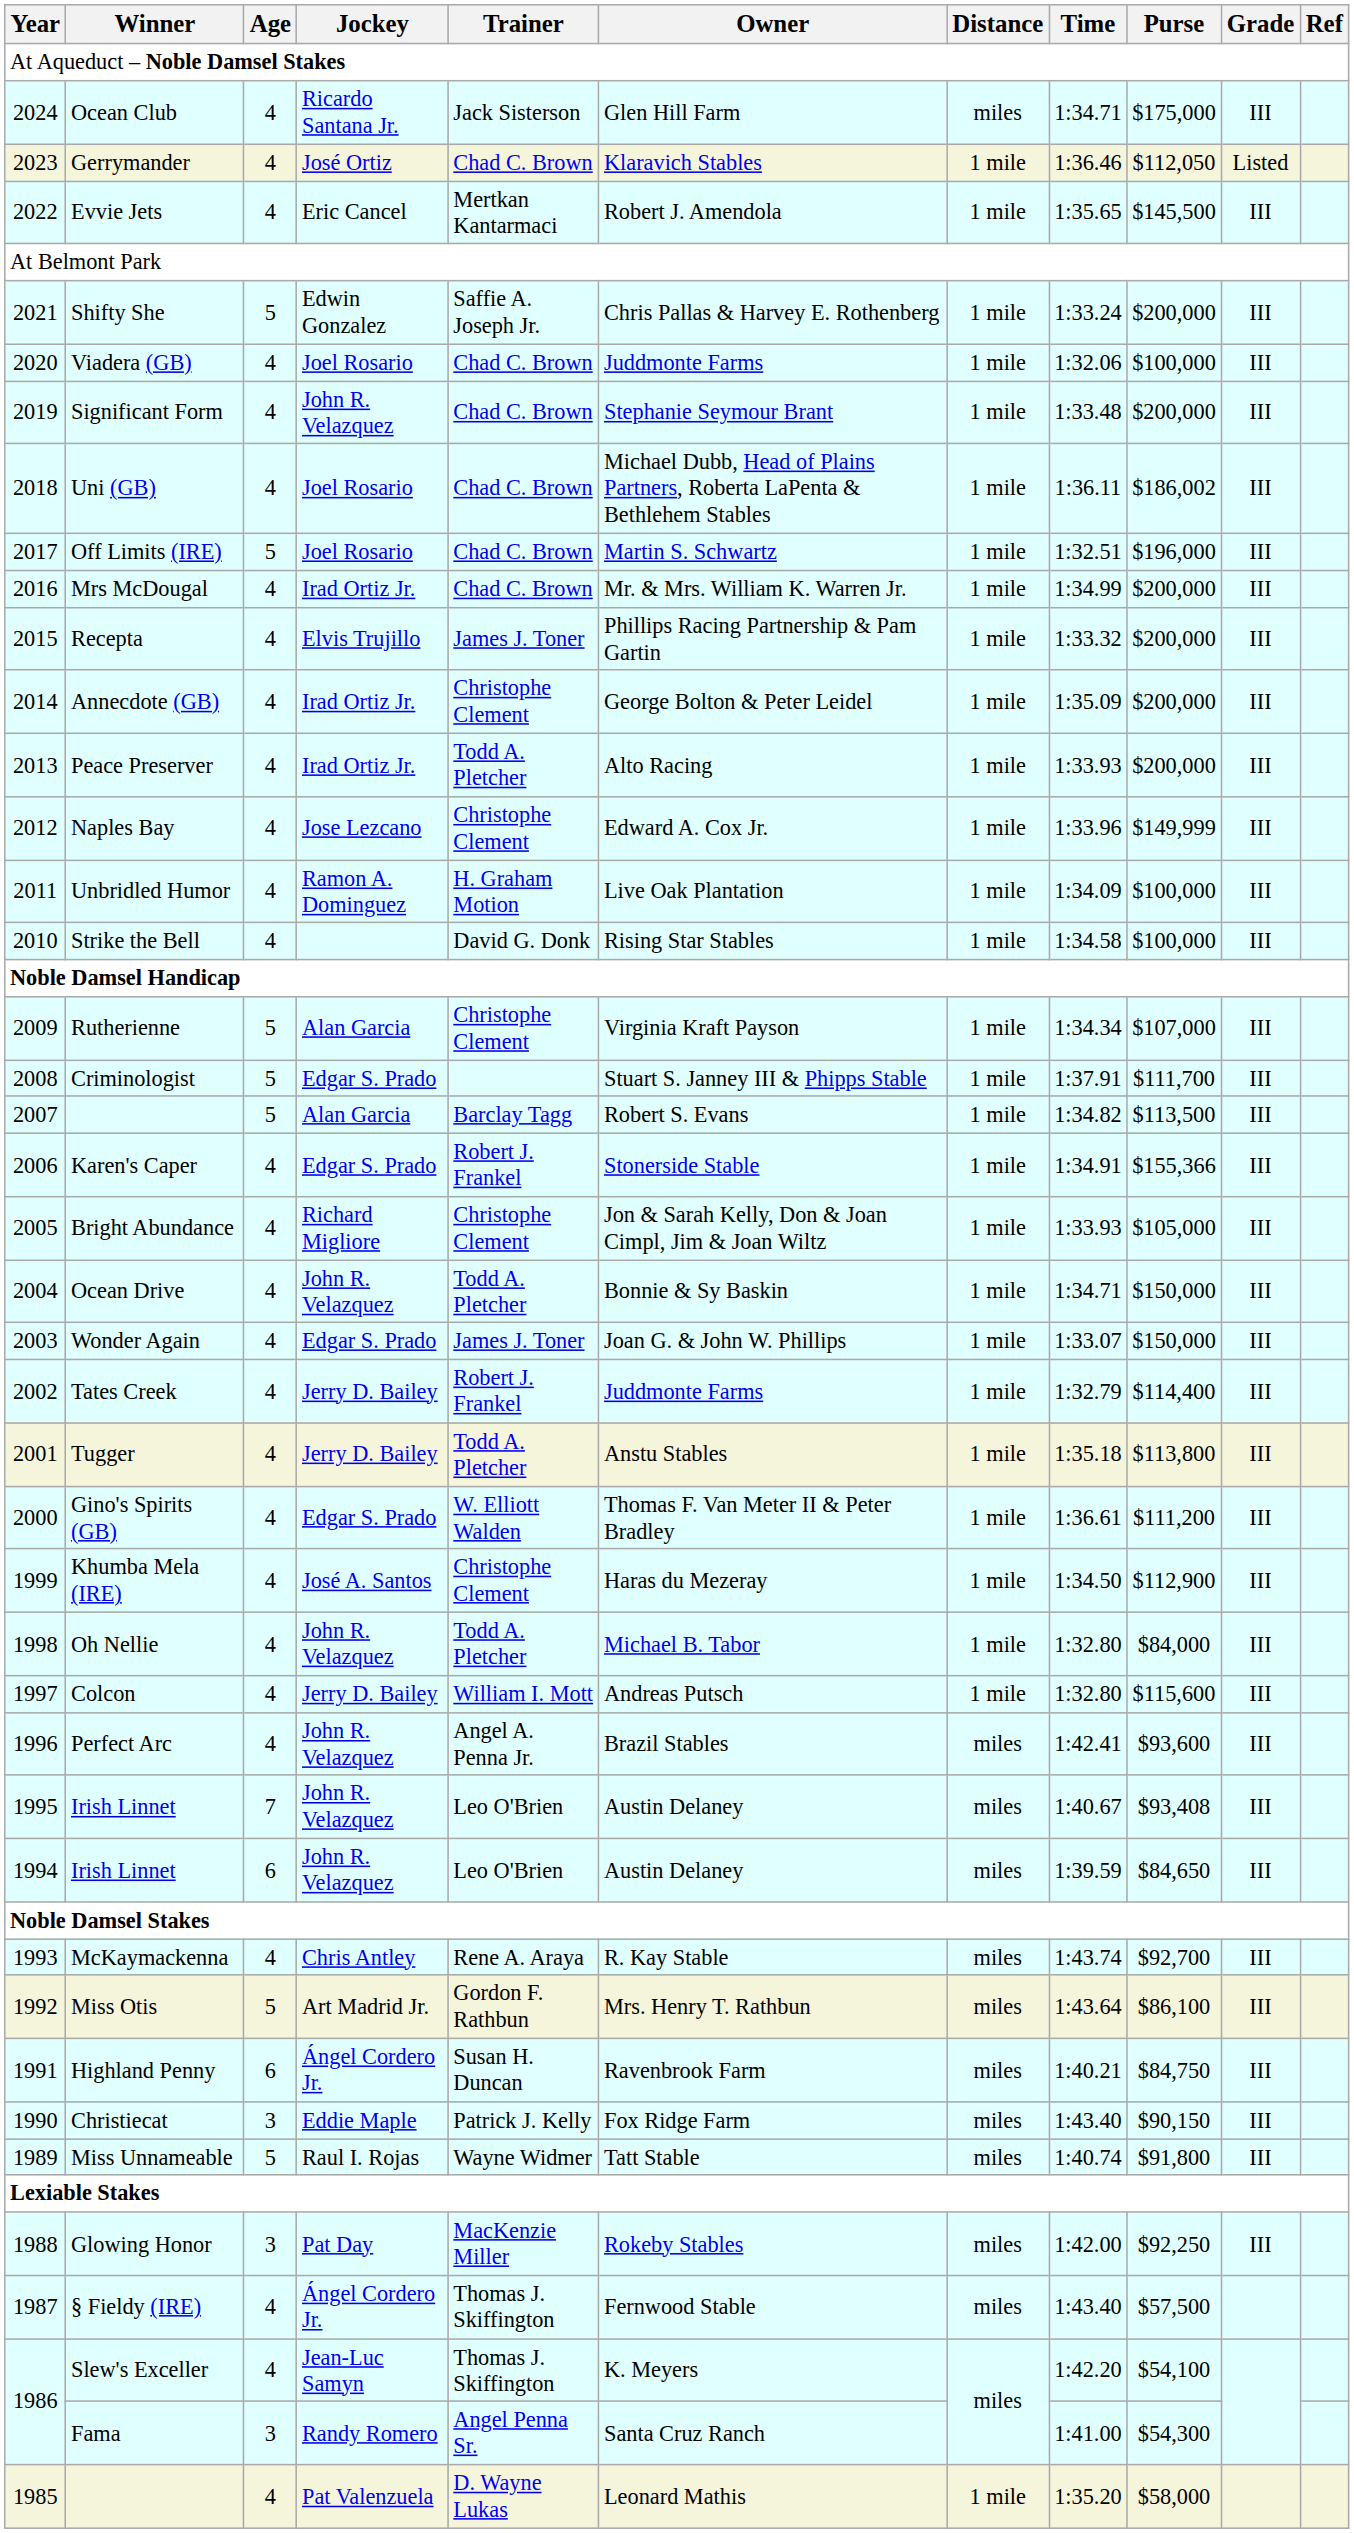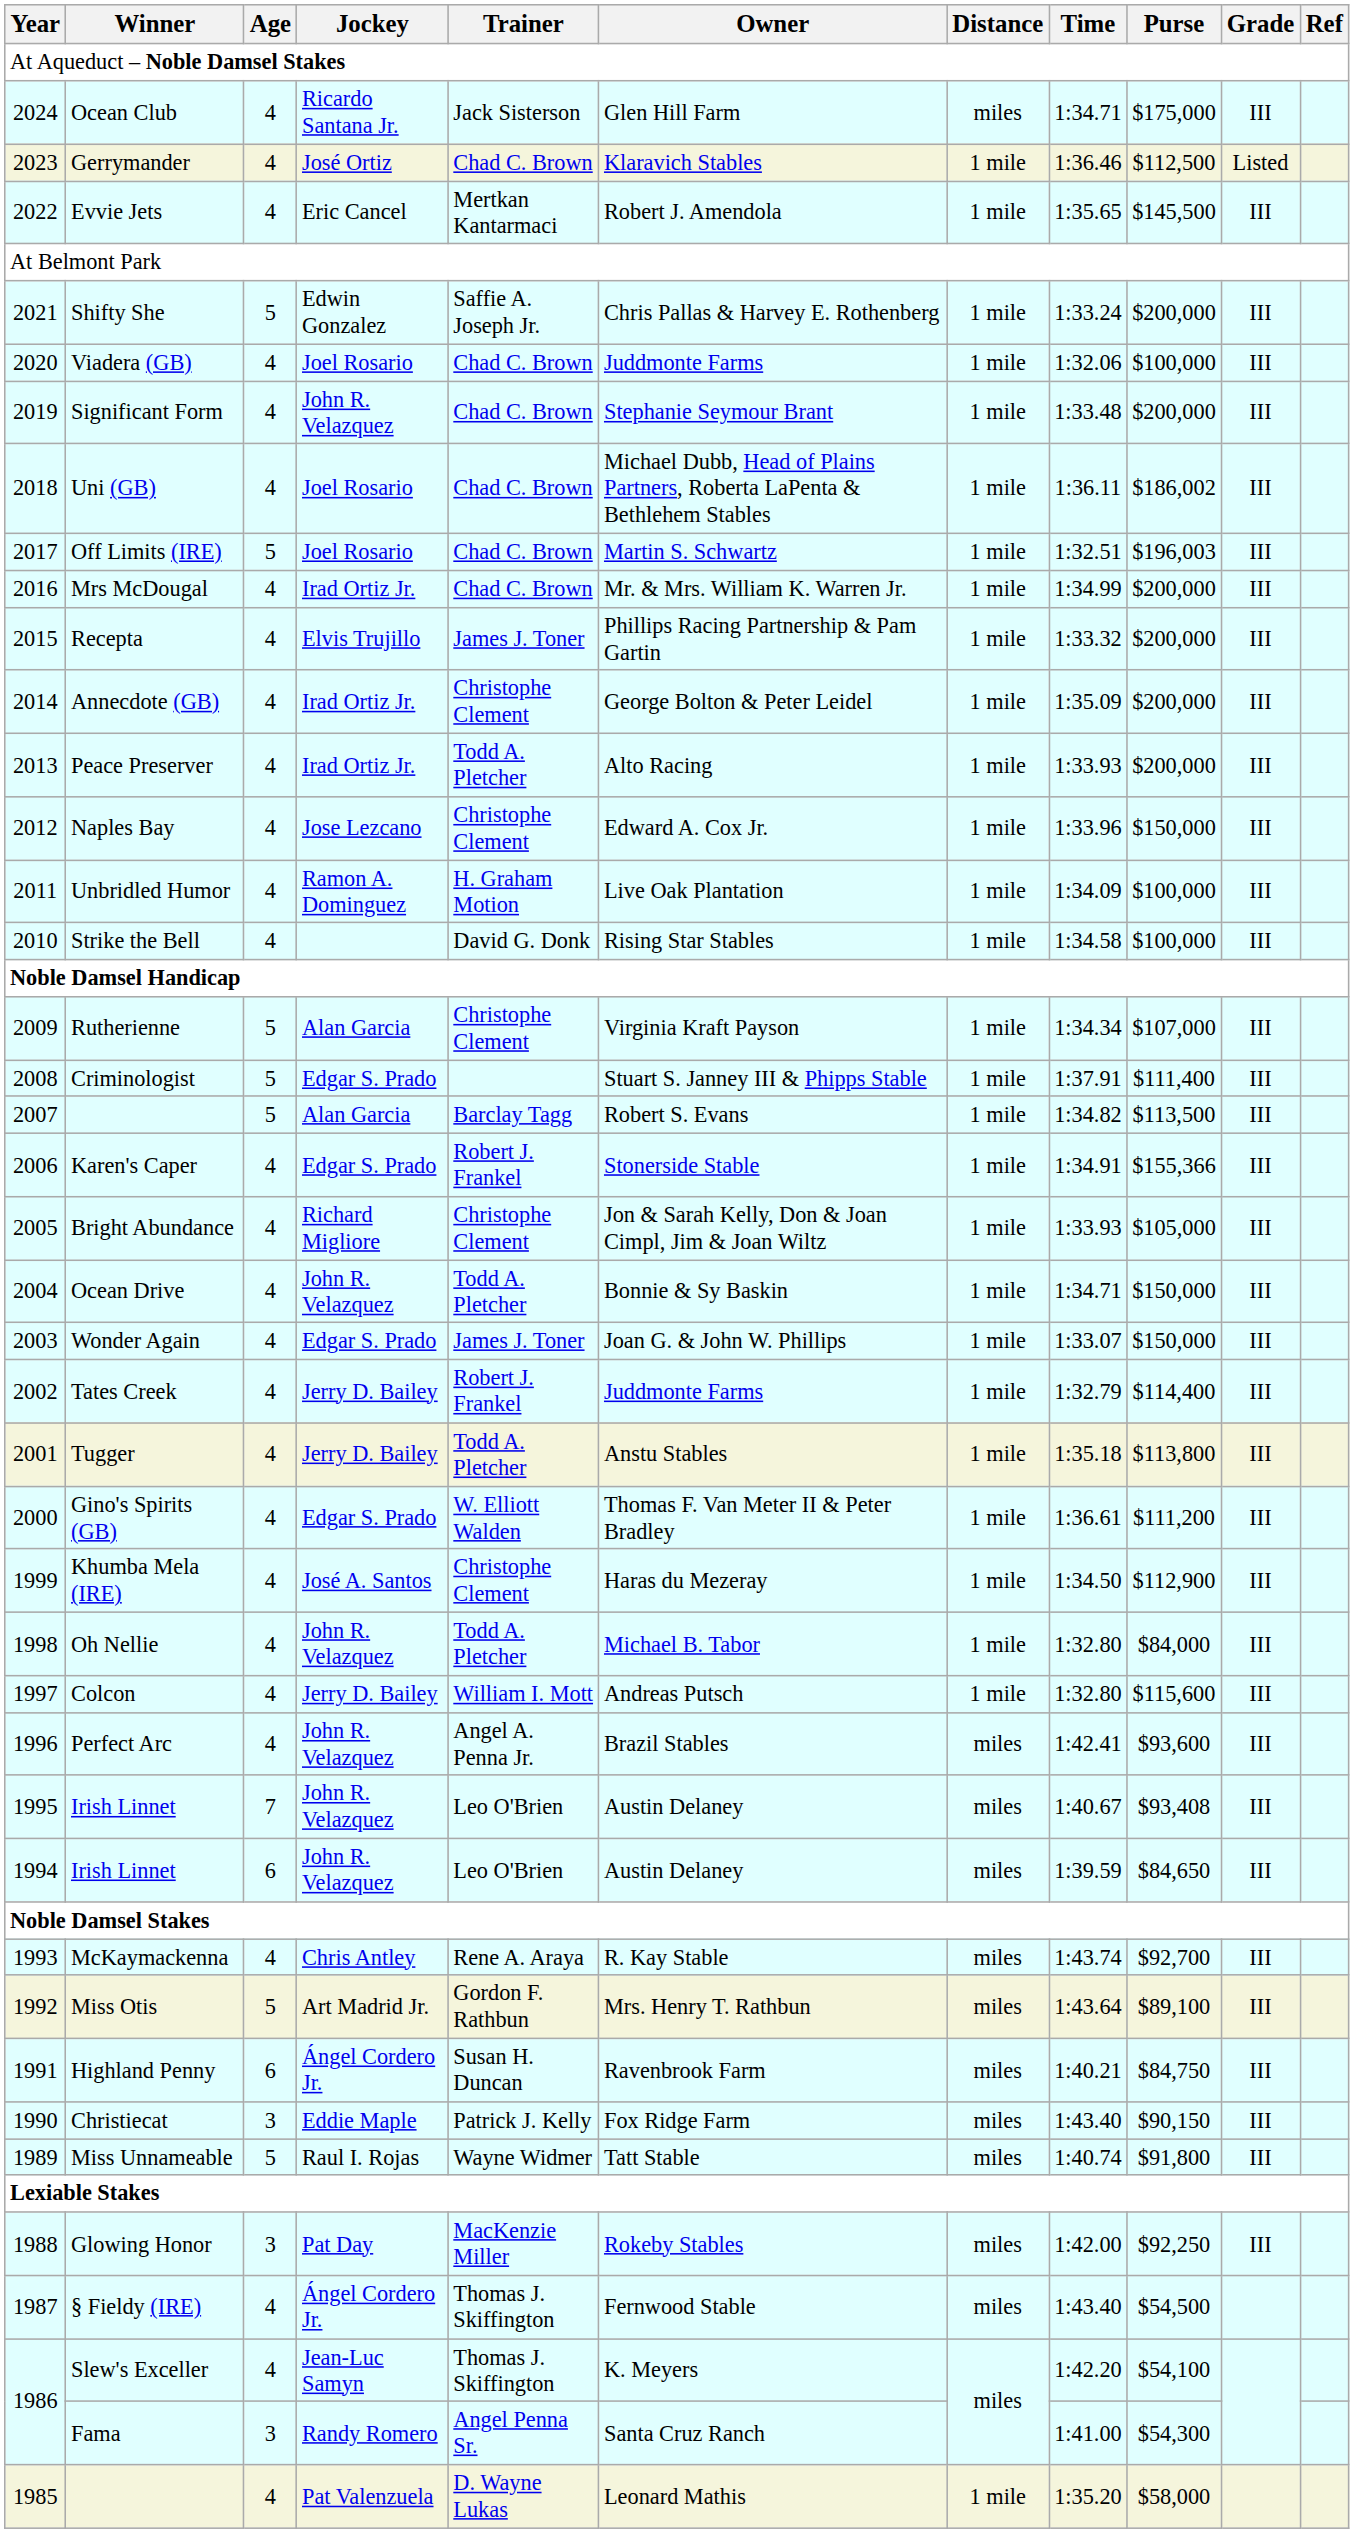Gerrymander | Purse: $112,050 -> $112,500
Off Limits (IRE) | Purse: $196,000 -> $196,003
Naples Bay | Purse: $149,999 -> $150,000
Criminologist | Purse: $111,700 -> $111,400
Miss Otis | Purse: $86,100 -> $89,100
§ Fieldy (IRE) | Purse: $57,500 -> $54,500
